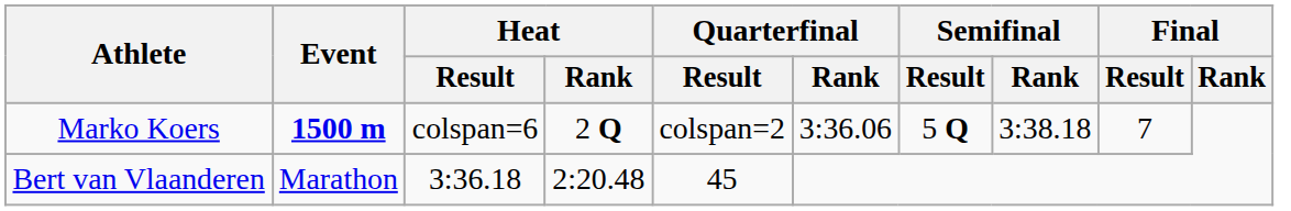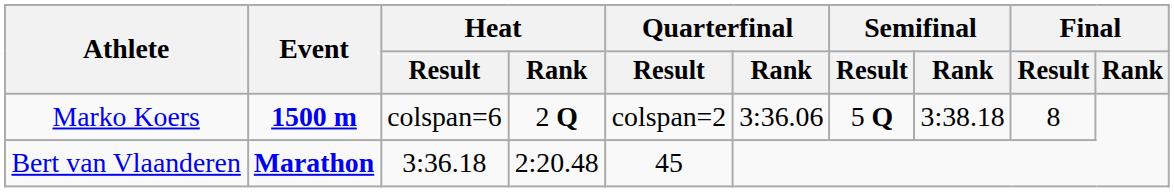Marko Koers | Final / Result: 7 -> 8
Bert van Vlaanderen | Event: normal -> bold
